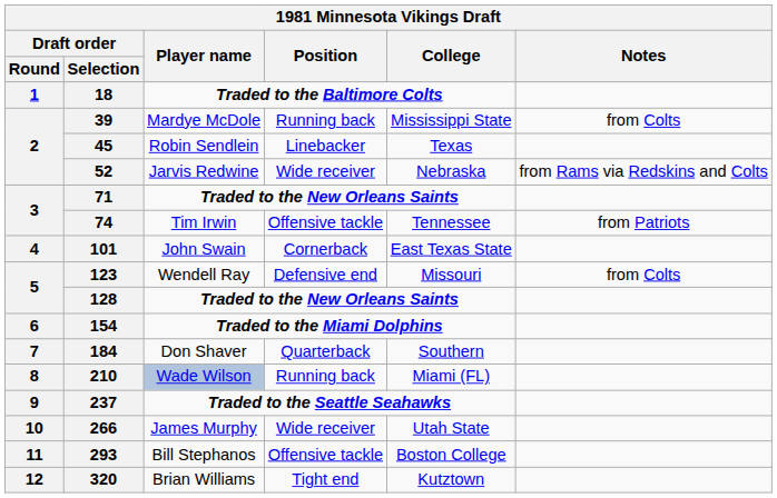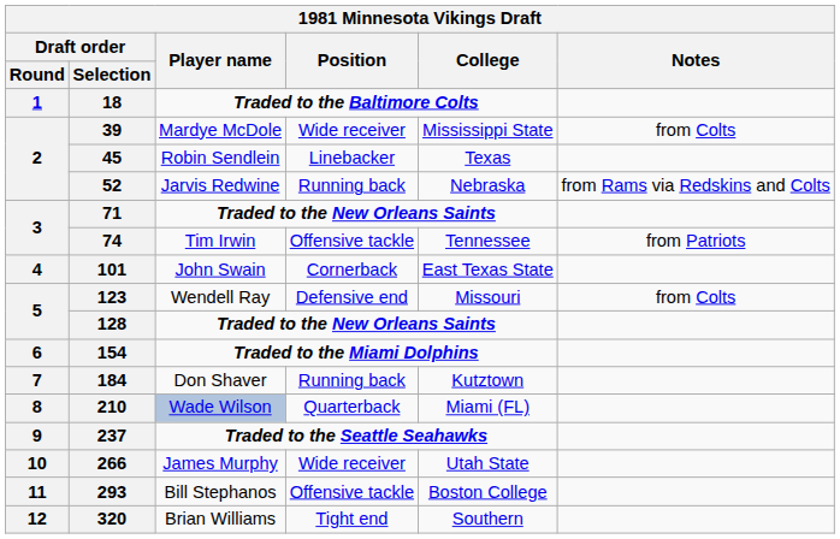39 | Position: Running back -> Wide receiver
52 | Position: Wide receiver -> Running back
184 | Position: Quarterback -> Running back
184 | College: Southern -> Kutztown
210 | Position: Running back -> Quarterback
320 | College: Kutztown -> Southern
